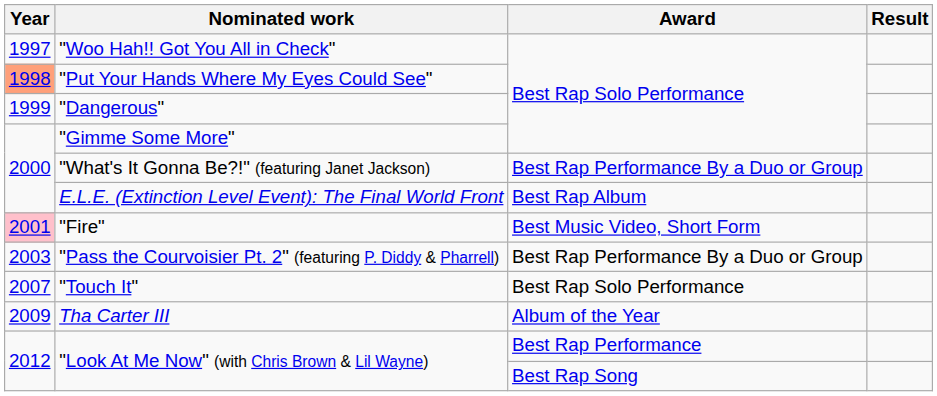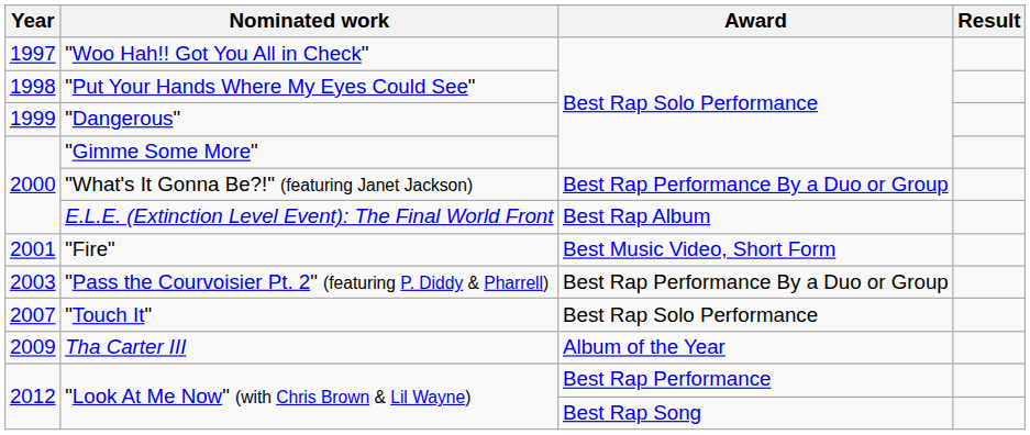"Put Your Hands Where My Eyes Could See" | Year: lightsalmon background -> no background
"Fire" | Year: pink background -> no background
